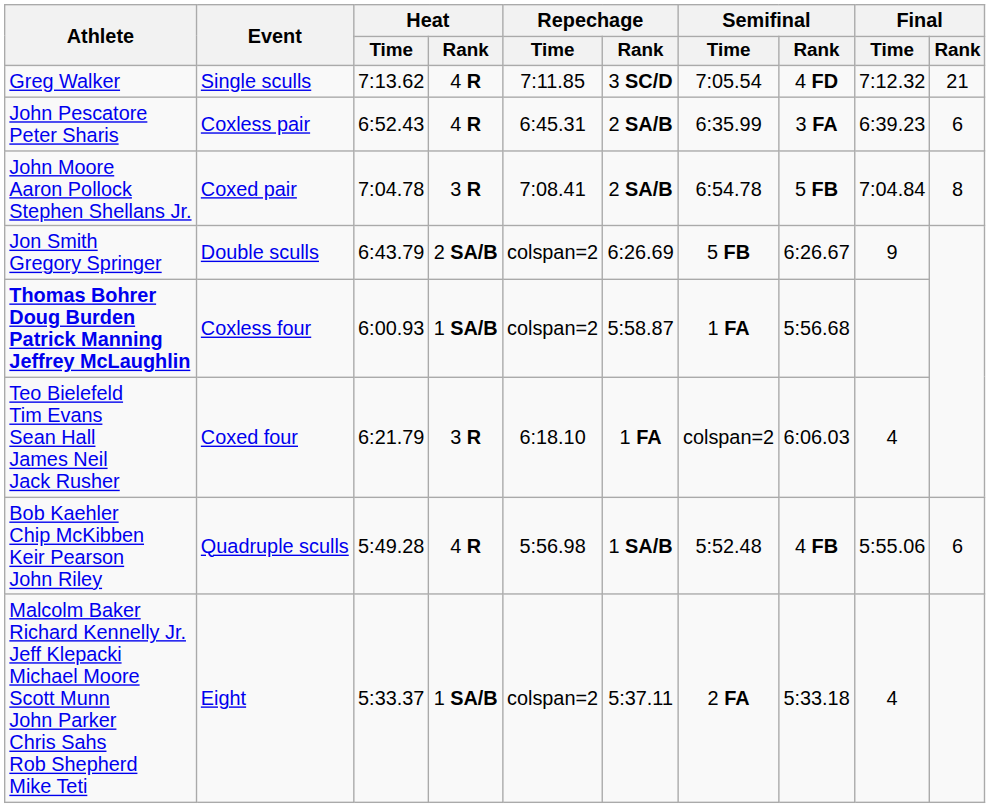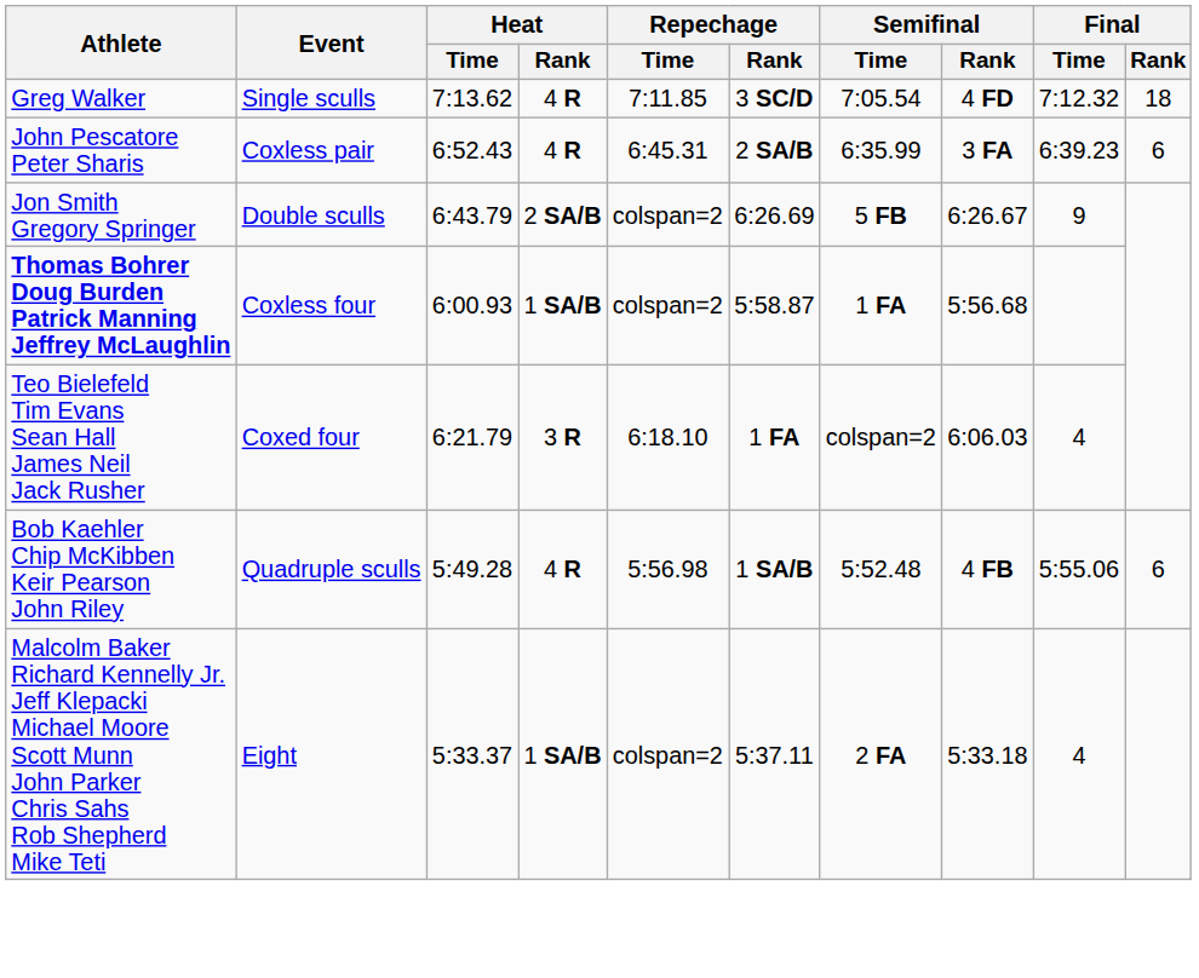Greg Walker | Final / Rank: 21 -> 18
- row: John Moore Aaron Pollock Stephen Shellans Jr. | Coxed pair | 7:04.78 | 3 R | 7:08.41 | 2 SA/B | 6:54.78 | 5 FB | 7:04.84 | 8
